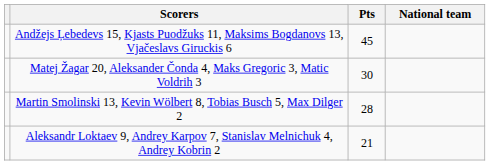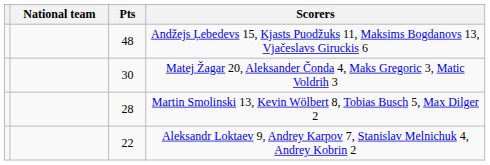columns swapped: National team <-> Scorers
row 2 | Pts: 45 -> 48
row 5 | Pts: 21 -> 22
